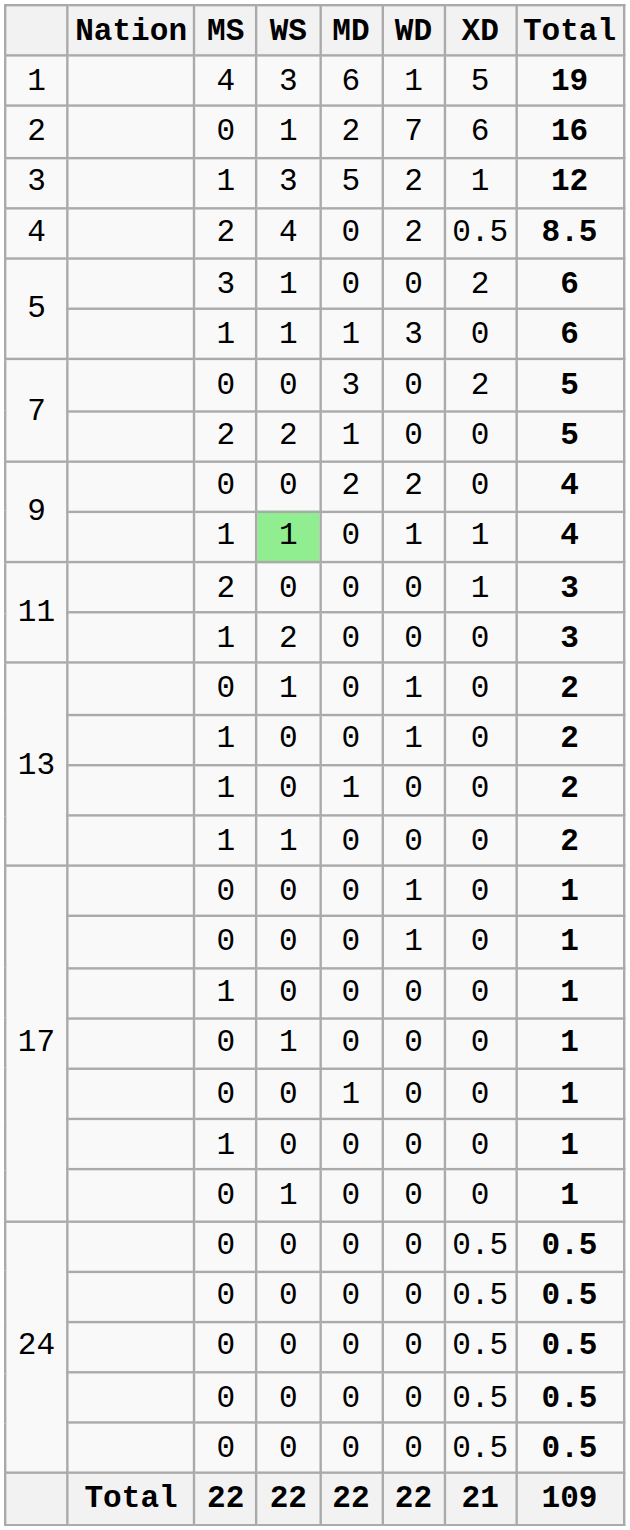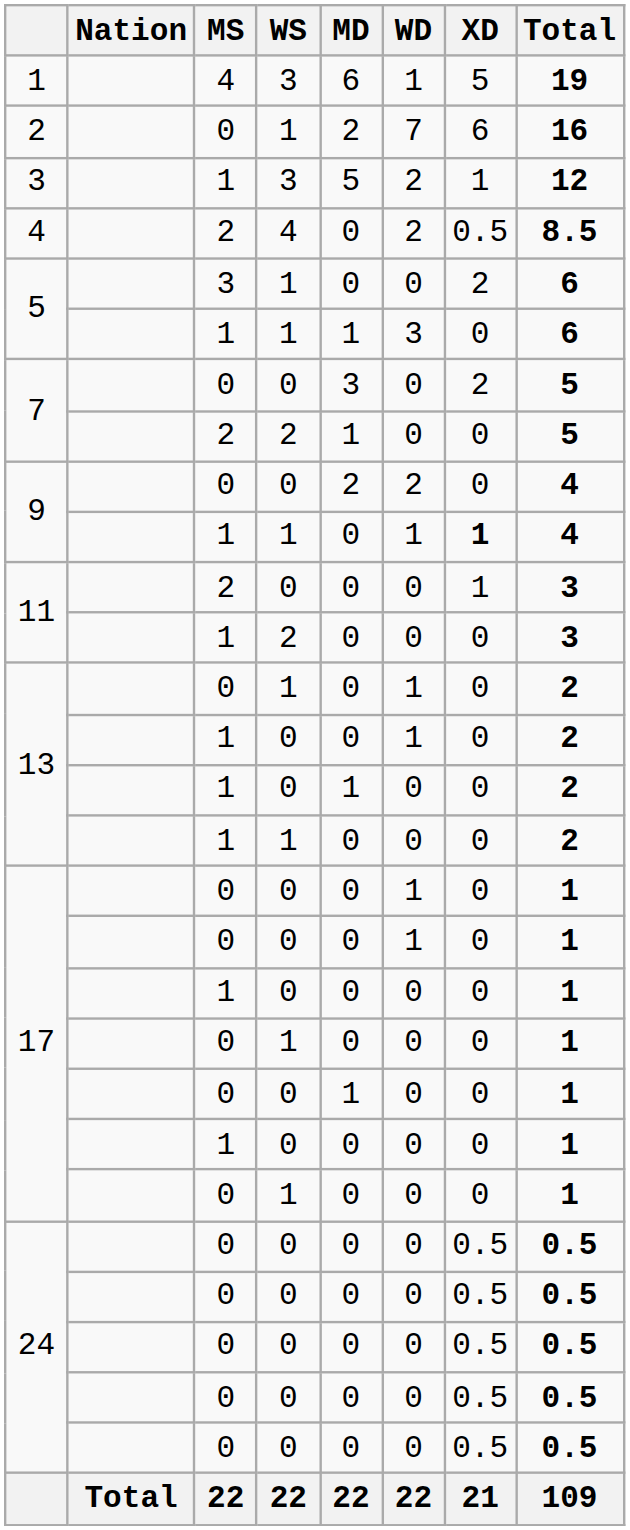9 / 1 | WS: lightgreen background -> no background
9 / 1 | XD: normal -> bold
